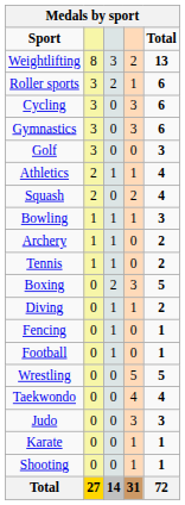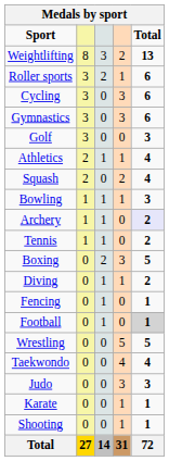Archery | Total: no background -> lavender background
Football | Total: no background -> lightgrey background
